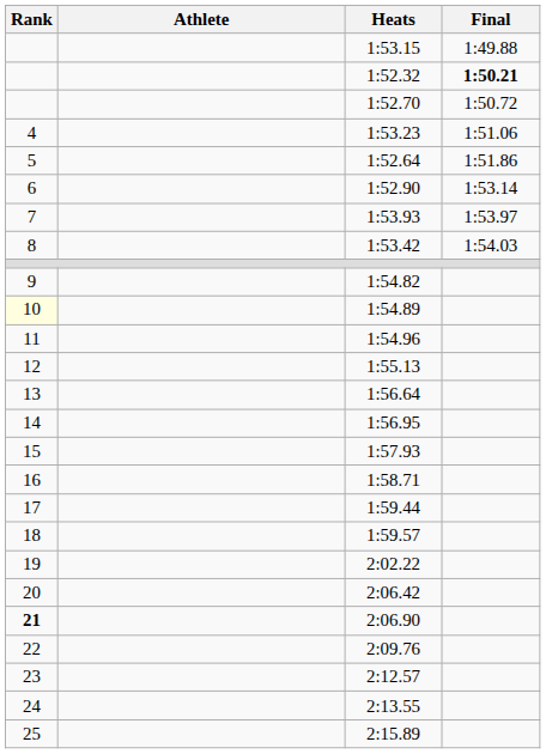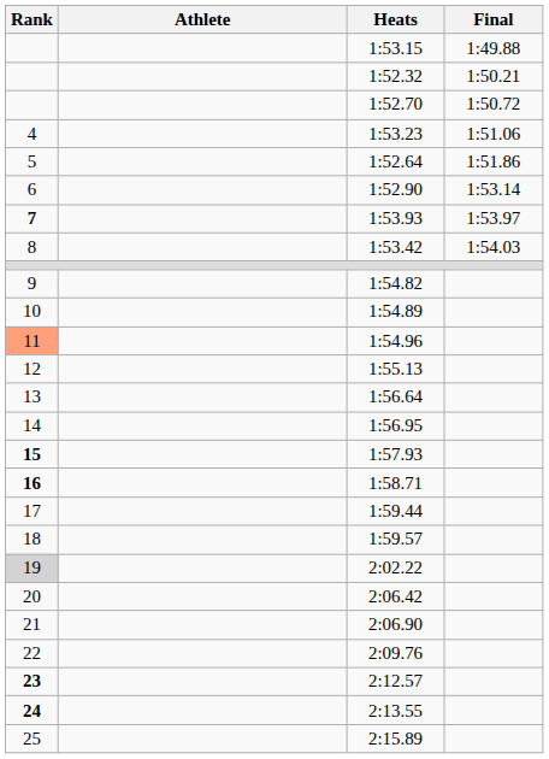1:52.32 | Final: bold -> normal
1:53.93 | Rank: normal -> bold
1:54.89 | Rank: lightyellow background -> no background
1:54.96 | Rank: no background -> lightsalmon background
1:57.93 | Rank: normal -> bold
1:58.71 | Rank: normal -> bold
2:02.22 | Rank: no background -> lightgrey background
2:06.90 | Rank: bold -> normal
2:12.57 | Rank: normal -> bold
2:13.55 | Rank: normal -> bold
